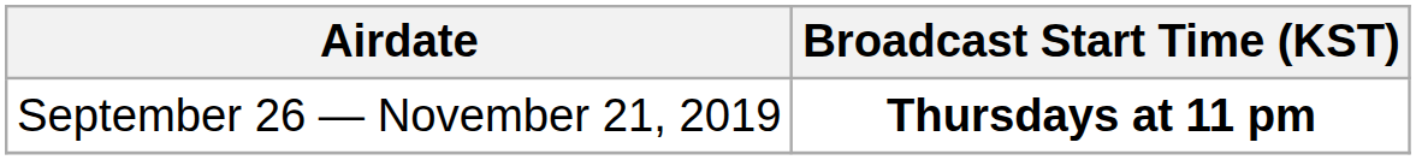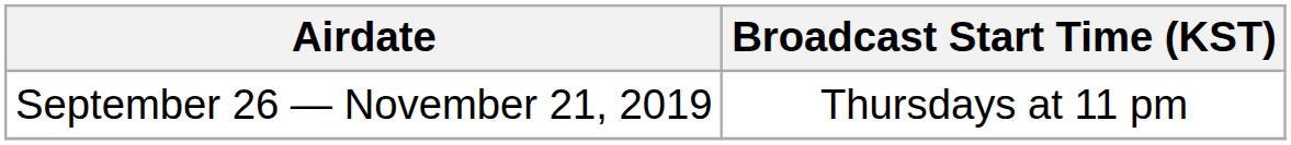September 26 — November 21, 2019 | column 2: bold -> normal
